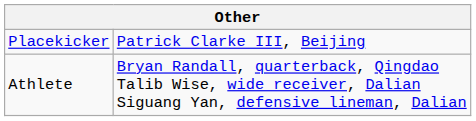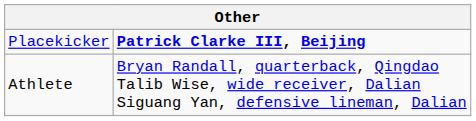Placekicker | column 2: normal -> bold
